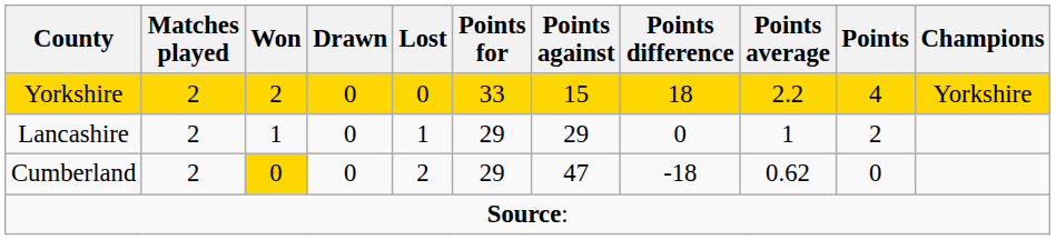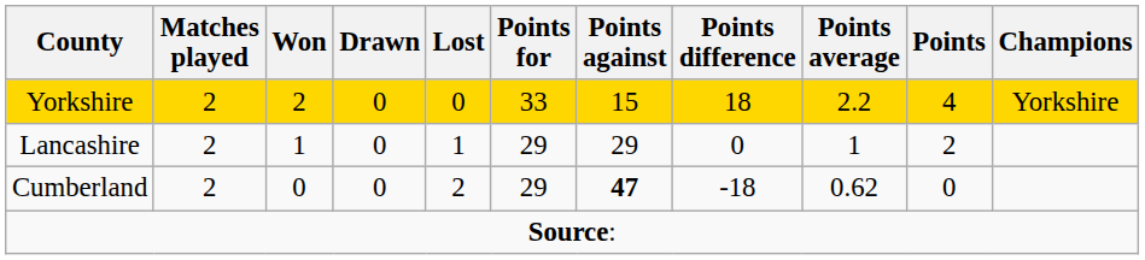Cumberland | Won: gold background -> no background
Cumberland | Points against: normal -> bold
